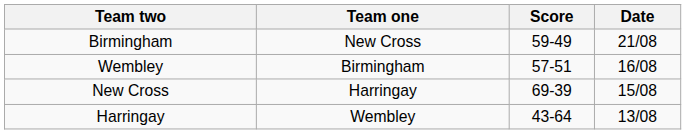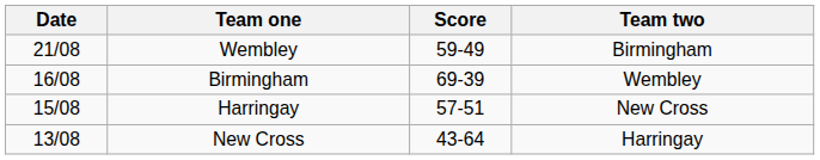columns swapped: Date <-> Team two
row 2 | Team one: New Cross -> Wembley
row 3 | Score: 57-51 -> 69-39
row 4 | Score: 69-39 -> 57-51
row 5 | Team one: Wembley -> New Cross
